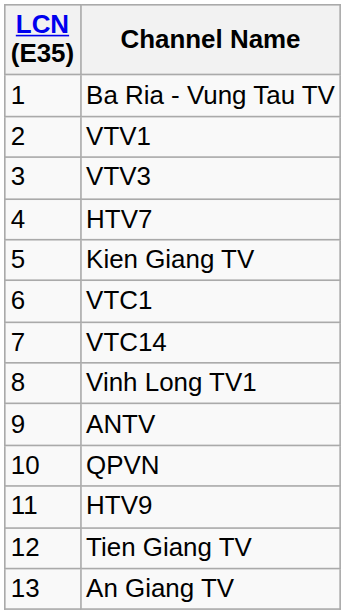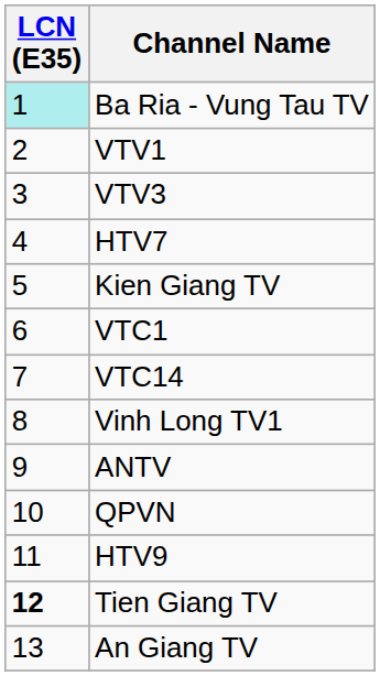Ba Ria - Vung Tau TV | LCN (E35): no background -> paleturquoise background
Tien Giang TV | LCN (E35): normal -> bold
